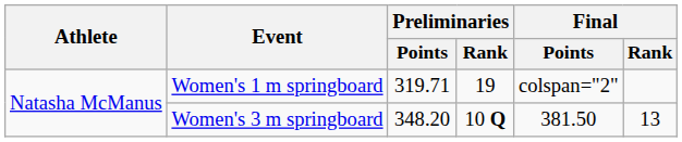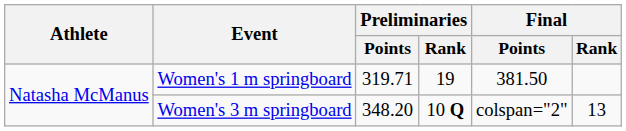Women's 1 m springboard | Final / Points: colspan="2" -> 381.50
Women's 3 m springboard | Final / Points: 381.50 -> colspan="2"
